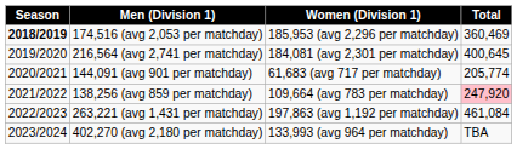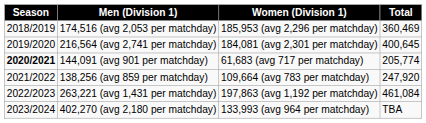row 2 | Season: bold -> normal
row 4 | Season: normal -> bold
row 5 | Total: pink background -> no background
